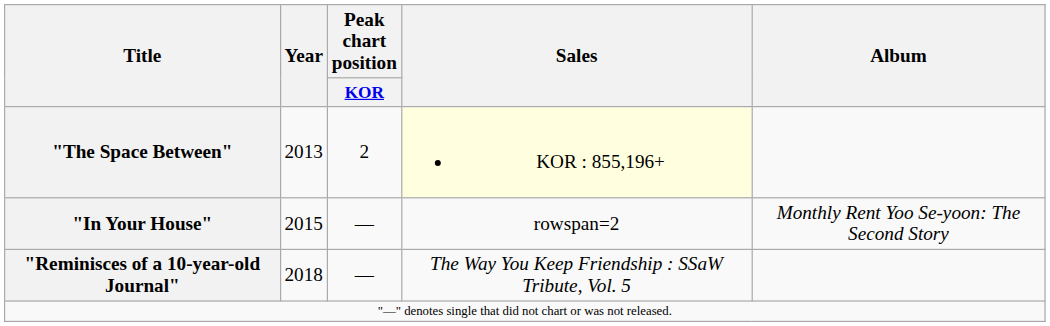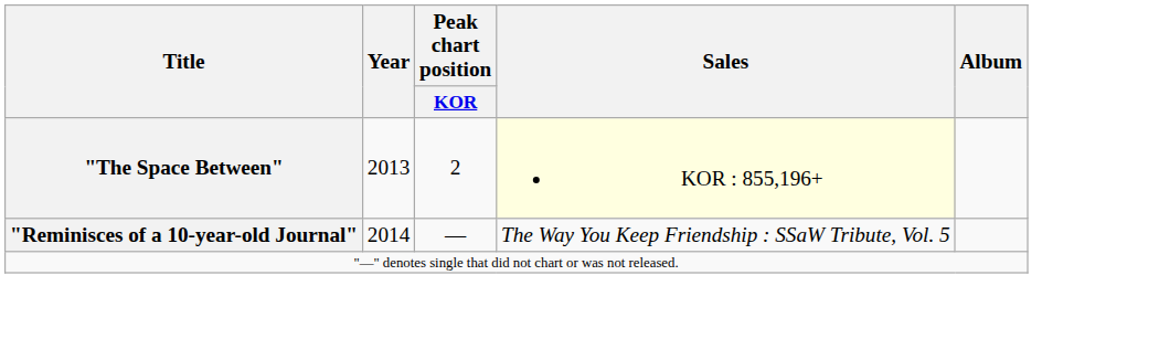- row: "In Your House" | 2015 | — | rowspan=2 | Monthly Rent Yoo Se-yoon: The Second Story
"Reminisces of a 10-year-old Journal" | Year: 2018 -> 2014
